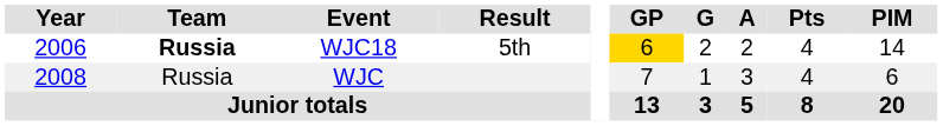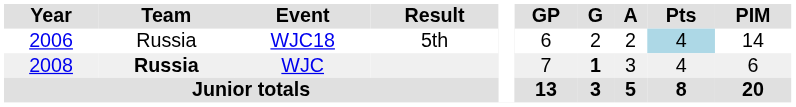WJC18 | Team: bold -> normal
WJC18 | GP: gold background -> no background
WJC18 | Pts: no background -> lightblue background
WJC | Team: normal -> bold
WJC | G: normal -> bold
